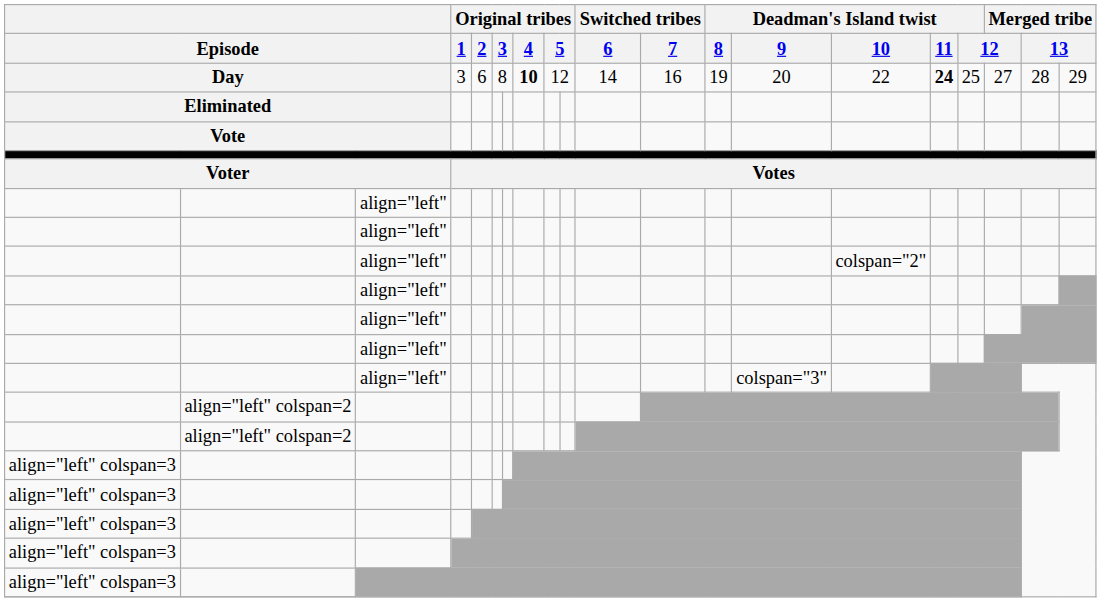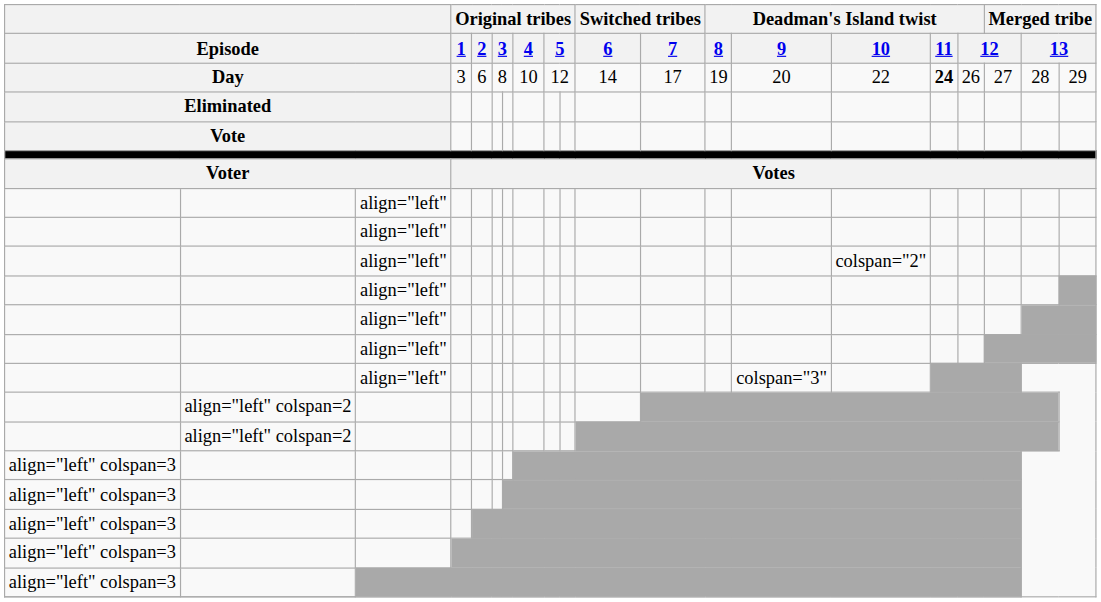Day | Original tribes / 4: bold -> normal
Day | Switched tribes / 7: 16 -> 17
Day | Deadman's Island twist / 12: 25 -> 26
